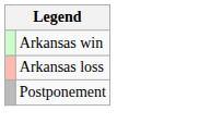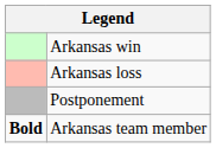+ row: Bold | Arkansas team member
